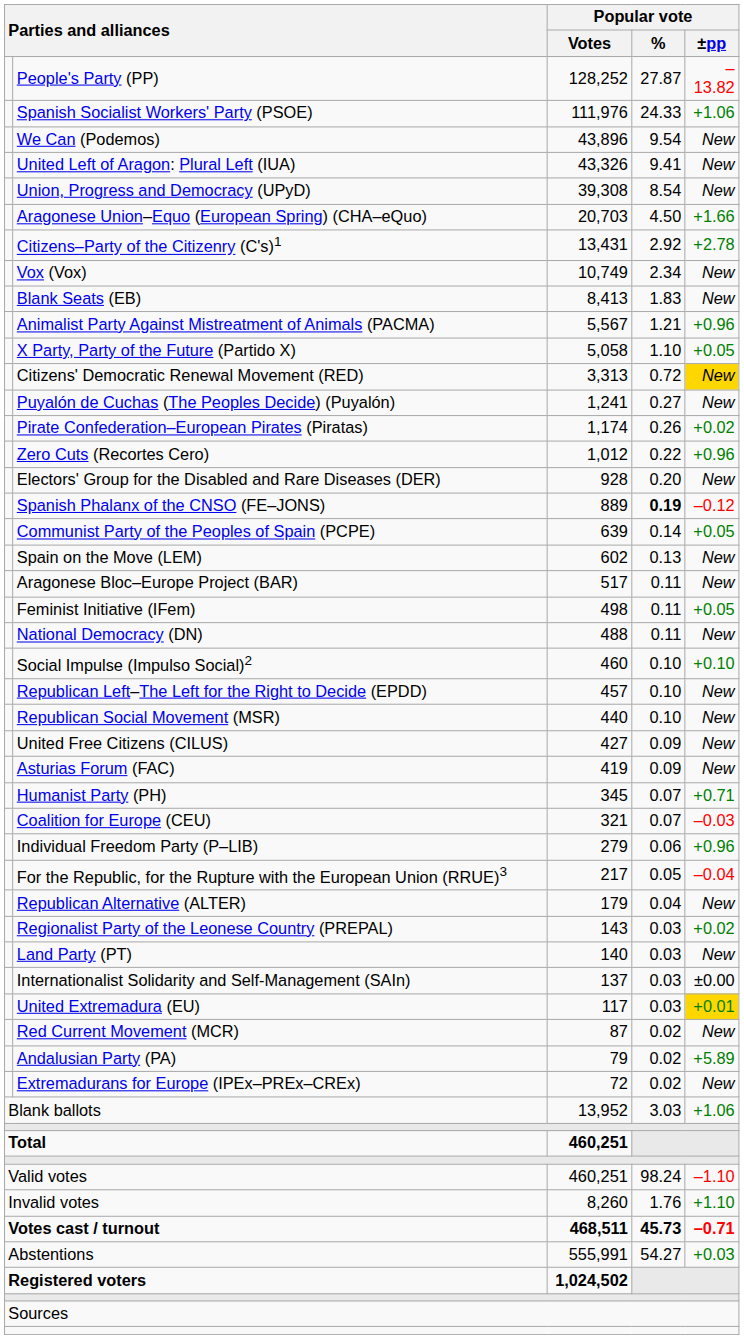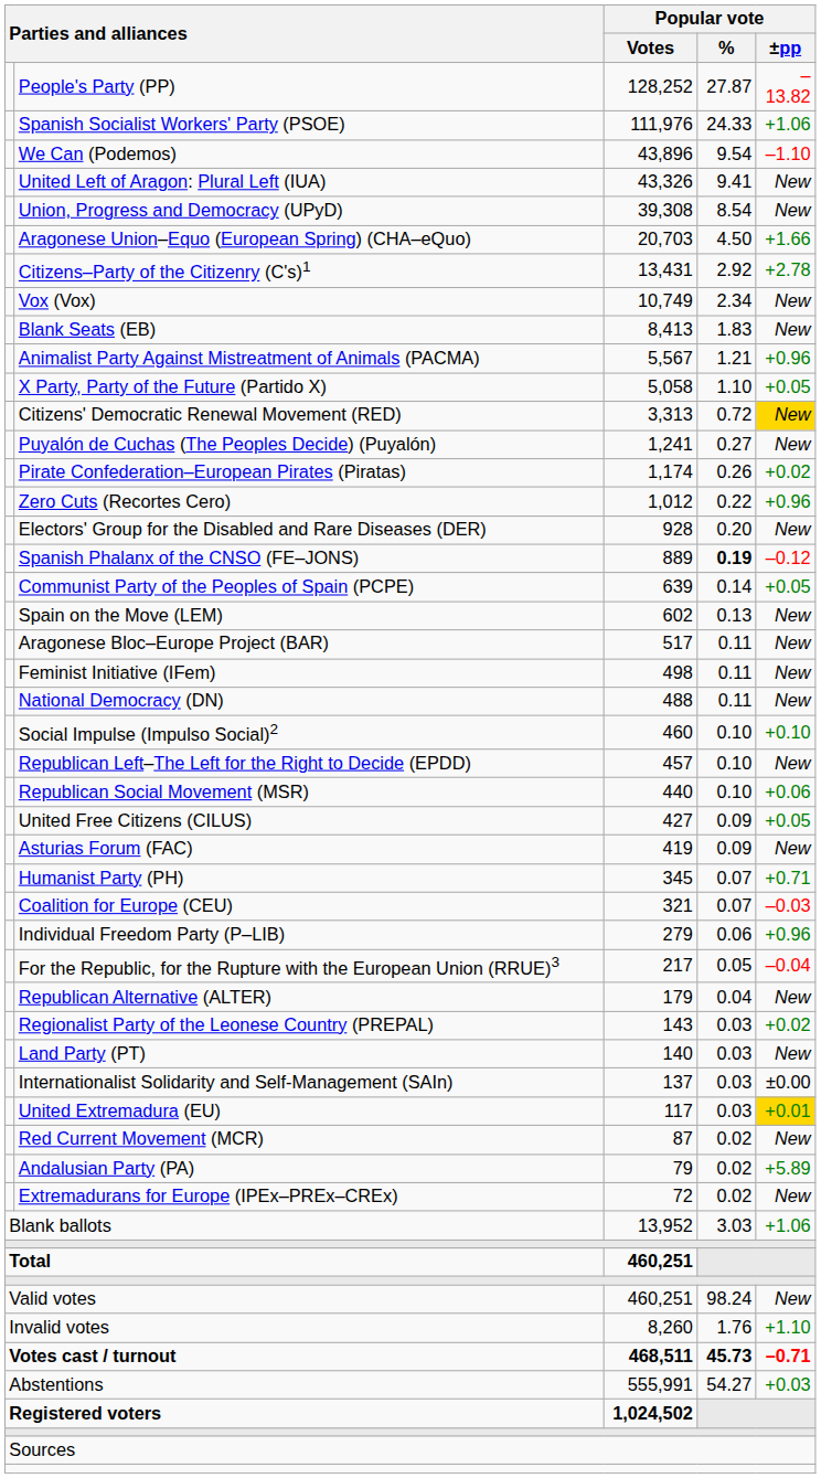We Can (Podemos) | Popular vote / ±pp: New -> –1.10
Feminist Initiative (IFem) | Popular vote / ±pp: +0.05 -> New
Republican Social Movement (MSR) | Popular vote / ±pp: New -> +0.06
United Free Citizens (CILUS) | Popular vote / ±pp: New -> +0.05
Valid votes | Popular vote / ±pp: –1.10 -> New
